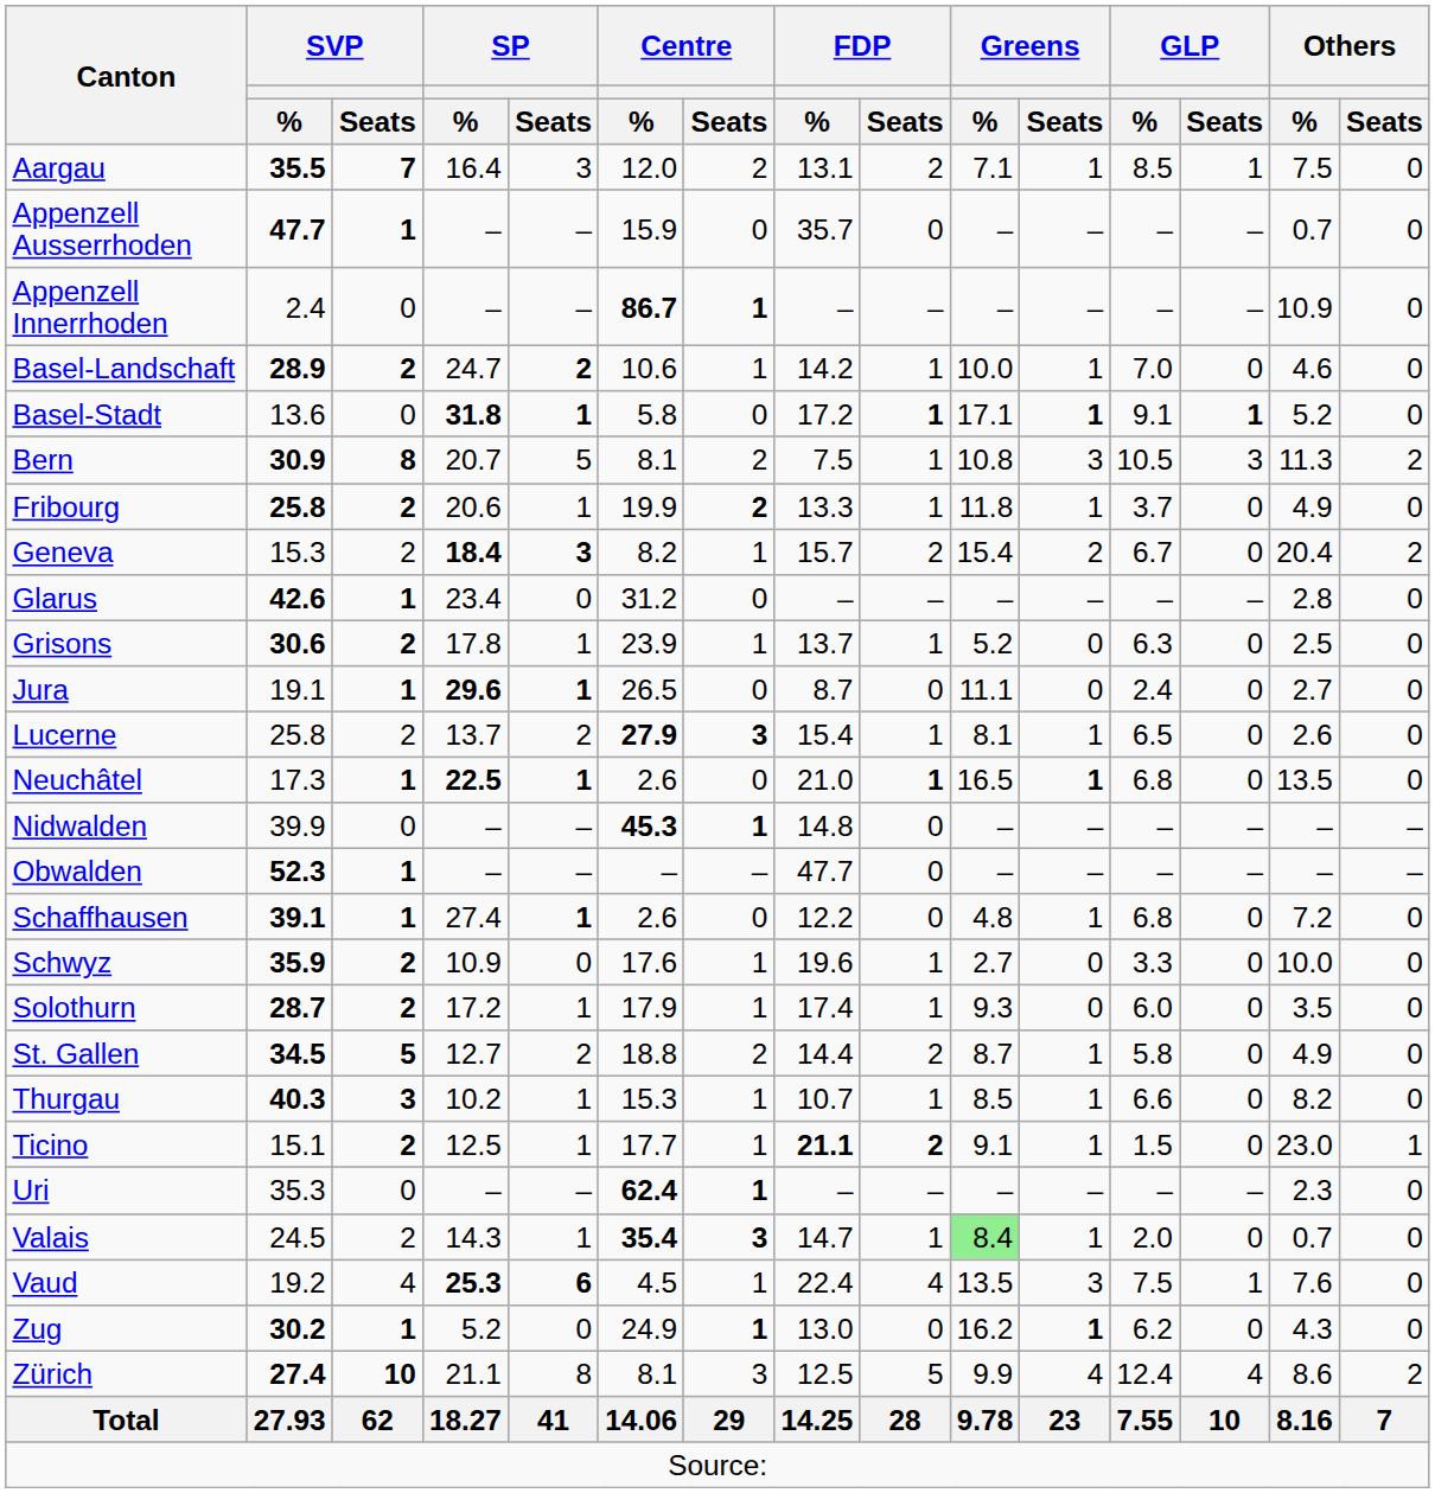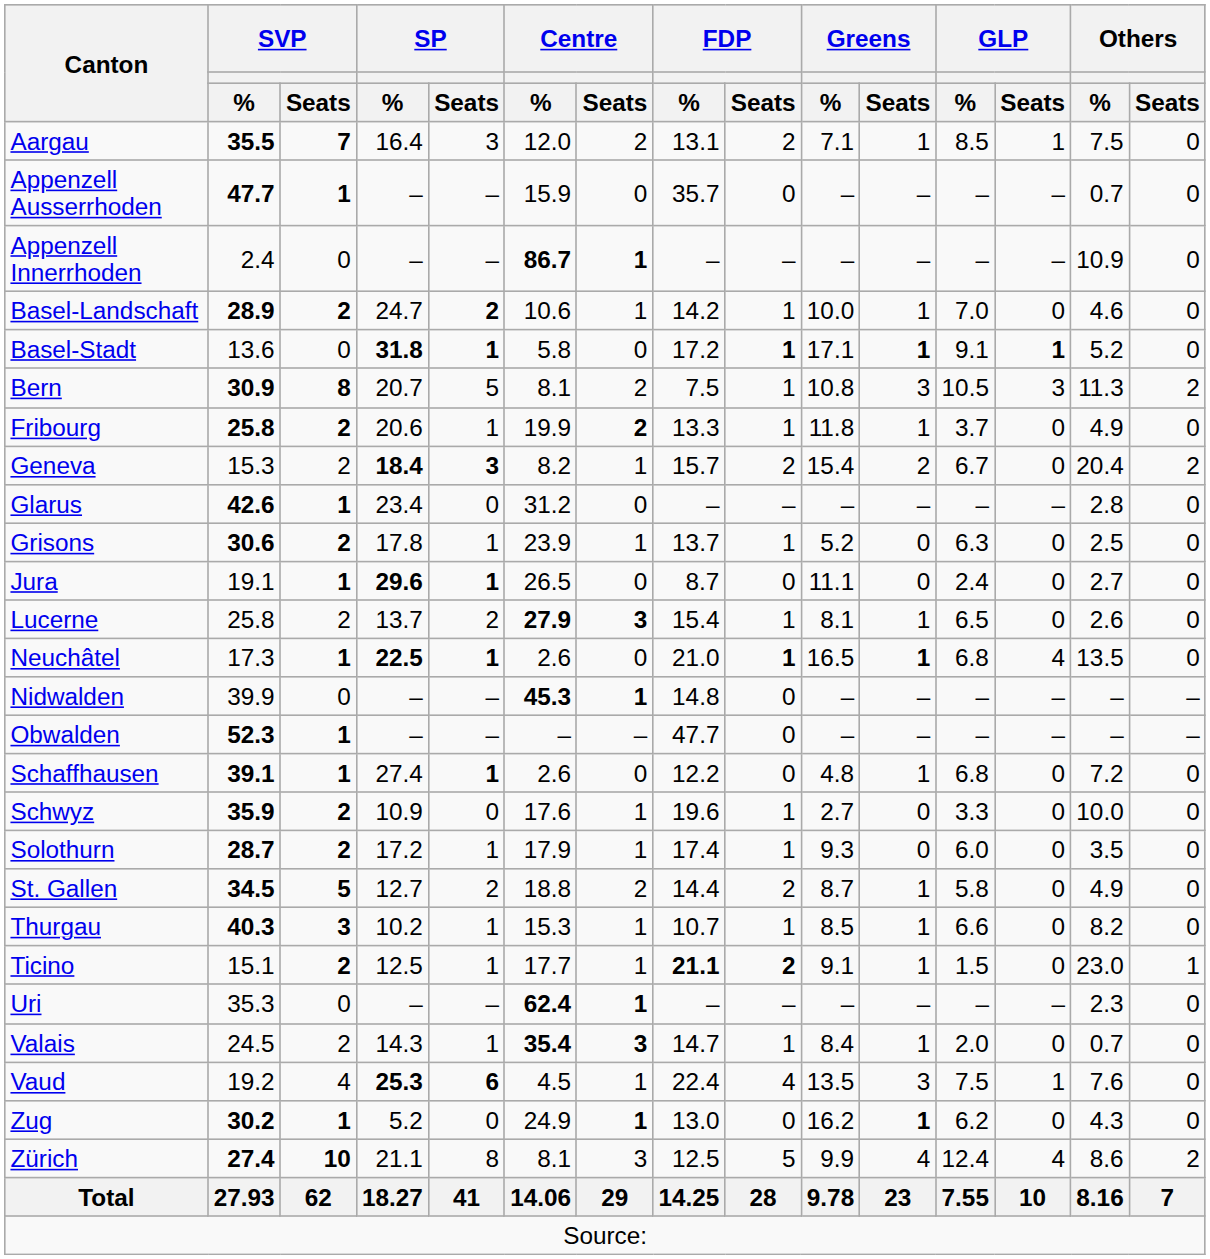Neuchâtel | GLP / Seats: 0 -> 4
Valais | Greens / %: lightgreen background -> no background
